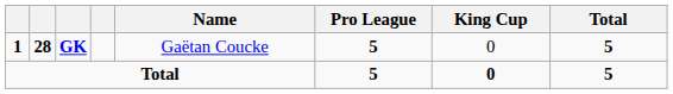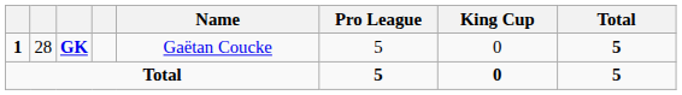1 | column 2: bold -> normal
1 | Pro League: bold -> normal
